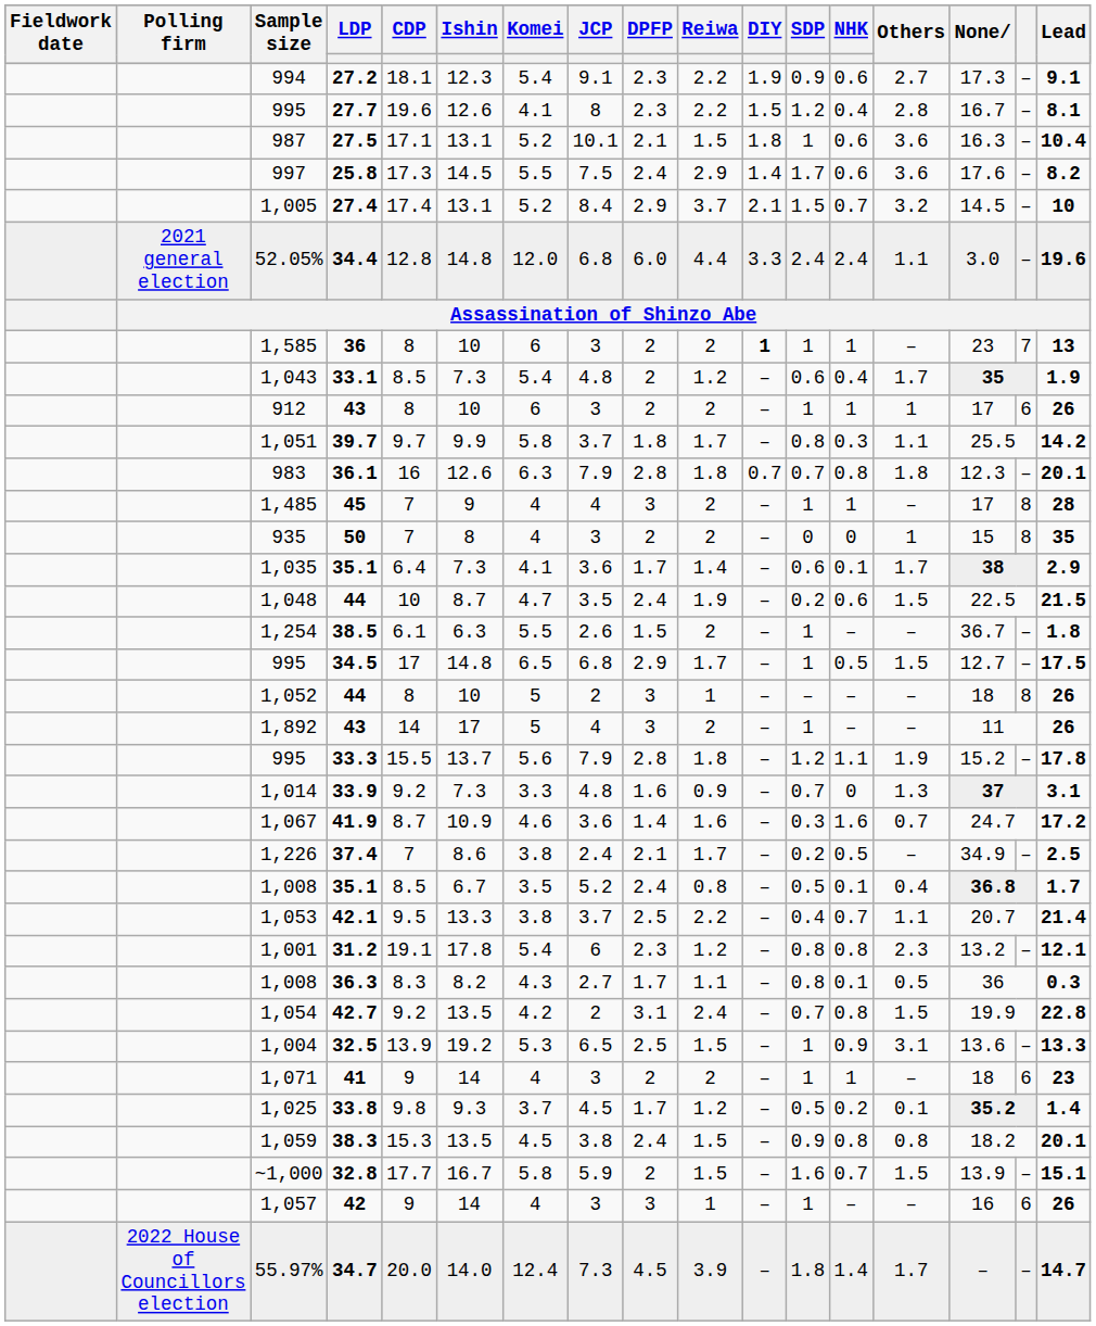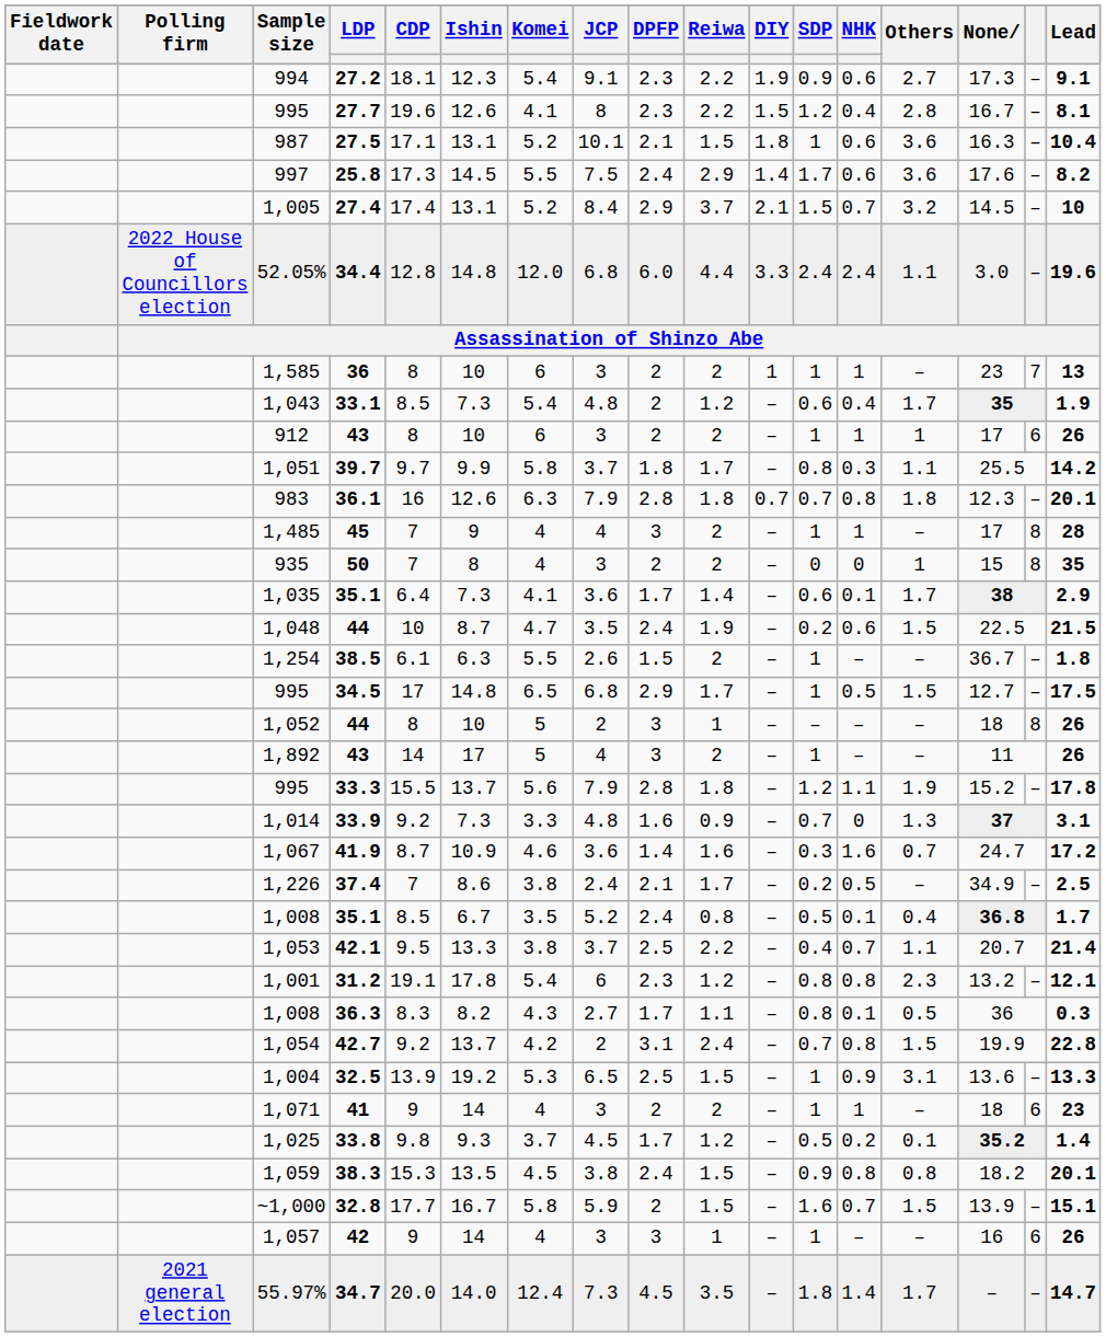52.05% | Polling firm: 2021 general election -> 2022 House of Councillors election
1,585 | DIY: bold -> normal
1,054 | Ishin: 13.5 -> 13.7
55.97% | Polling firm: 2022 House of Councillors election -> 2021 general election
55.97% | Reiwa: 3.9 -> 3.5
